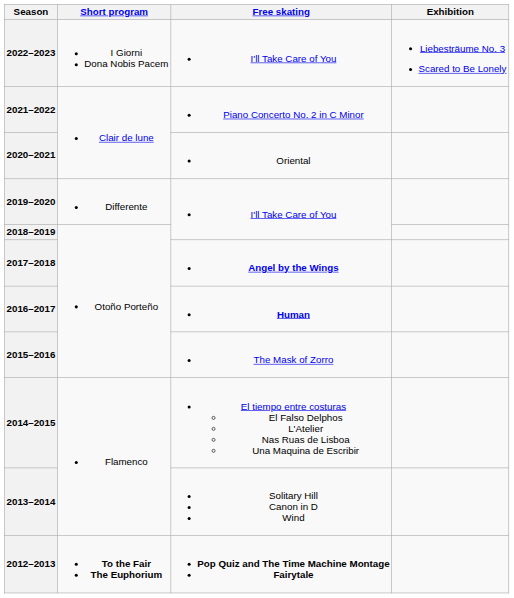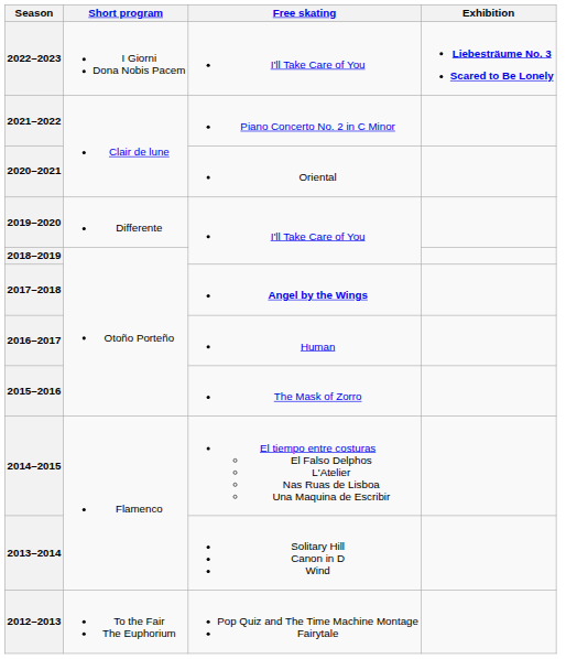2022–2023 | Exhibition: normal -> bold
2016–2017 | Free skating: bold -> normal
2012–2013 | Short program: bold -> normal
2012–2013 | Free skating: bold -> normal
